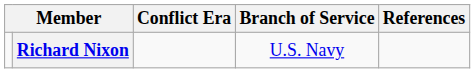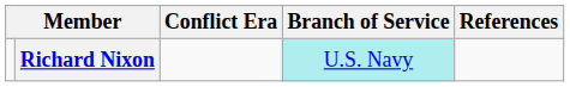Richard Nixon | Branch of Service: no background -> paleturquoise background
